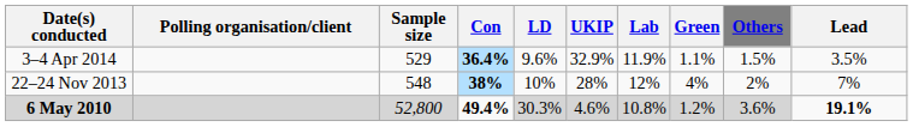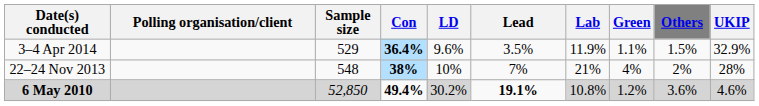columns swapped: UKIP <-> Lead
22–24 Nov 2013 | Lab: 12% -> 21%
6 May 2010 | Sample size: 52,800 -> 52,850
6 May 2010 | LD: 30.3% -> 30.2%
